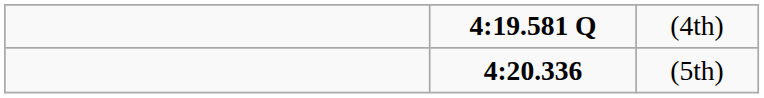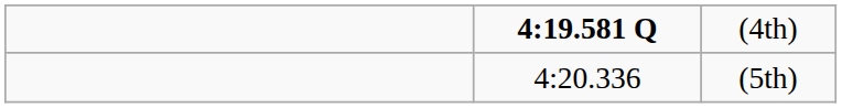(5th) | column 2: bold -> normal
